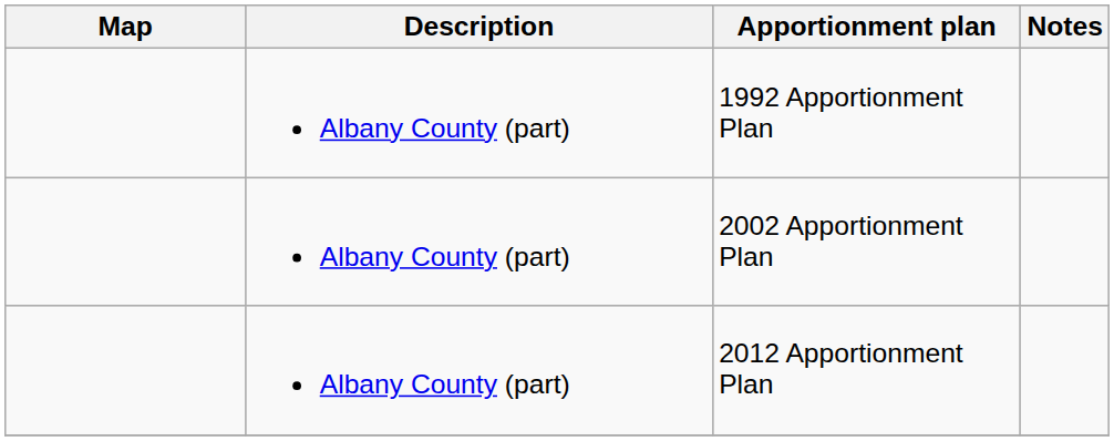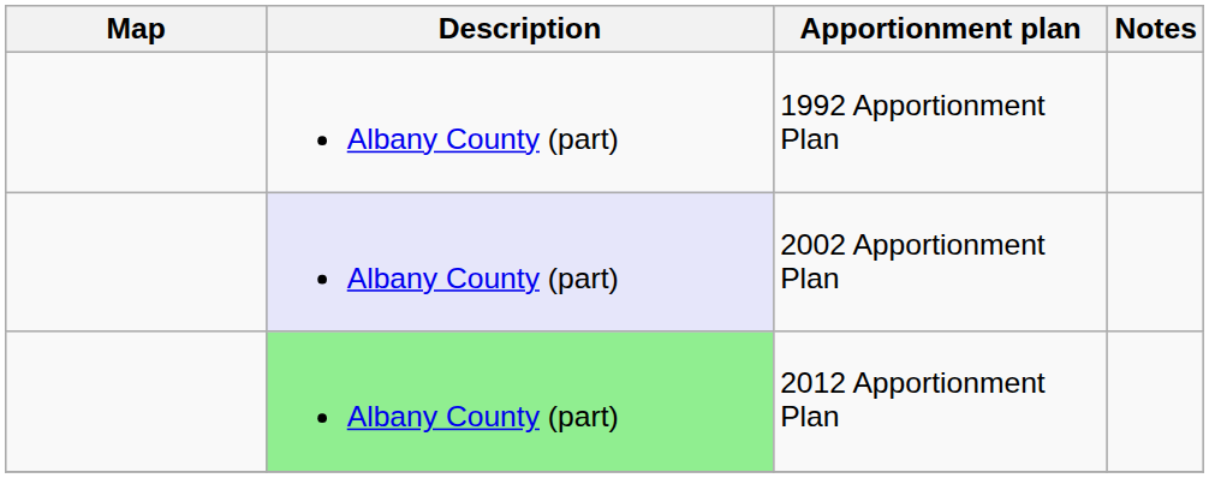2002 Apportionment Plan | Description: no background -> lavender background
2012 Apportionment Plan | Description: no background -> lightgreen background
